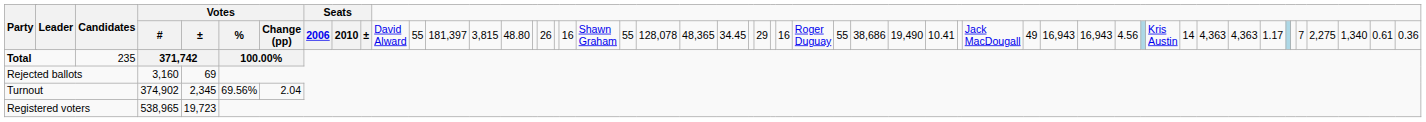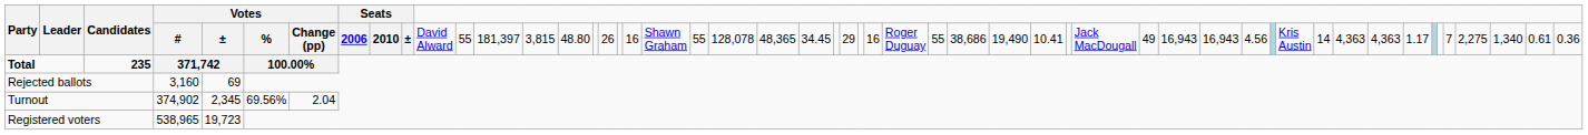Total | Candidates: normal -> bold
